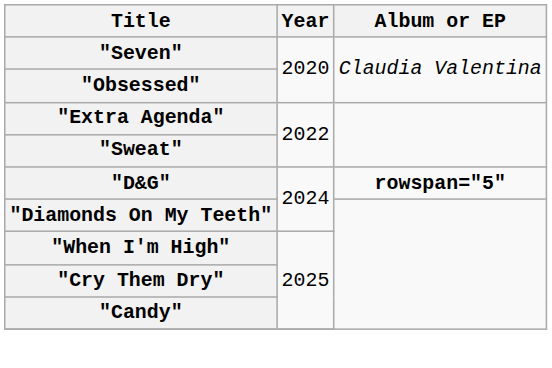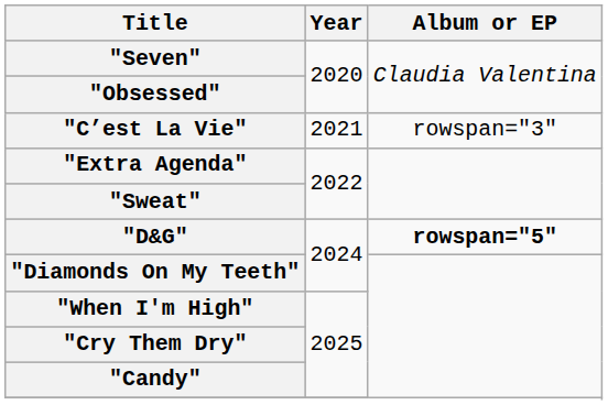+ row: "C’est La Vie" | 2021 | rowspan="3"
